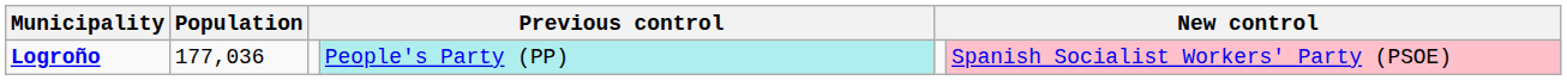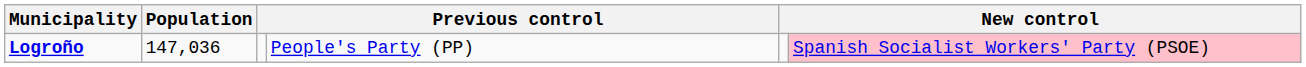Logroño | Population: 177,036 -> 147,036
Logroño | column 4: paleturquoise background -> no background
